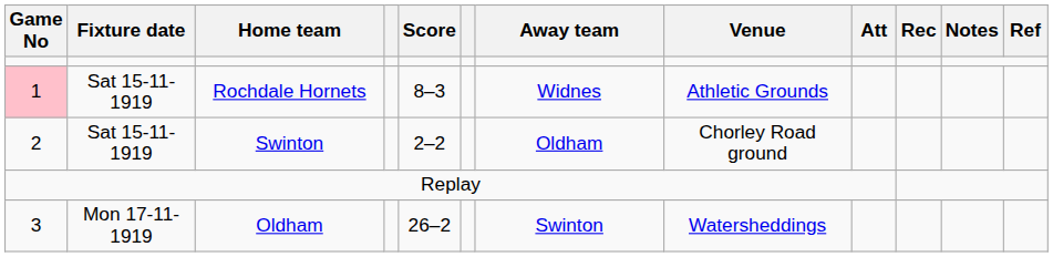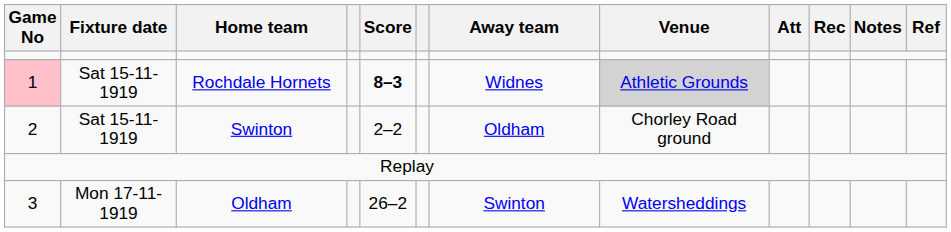Rochdale Hornets | Score: normal -> bold
Rochdale Hornets | Venue: no background -> lightgrey background
